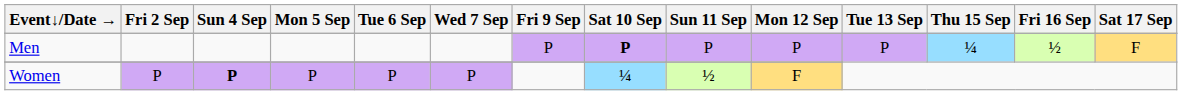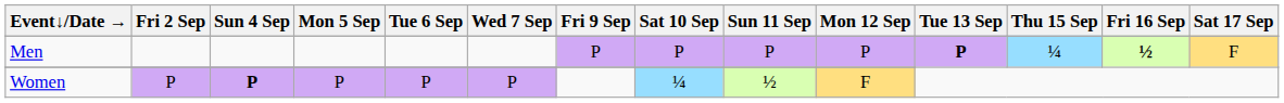Men | Sat 10 Sep: bold -> normal
Men | Tue 13 Sep: normal -> bold
Men | Fri 16 Sep: normal -> bold
